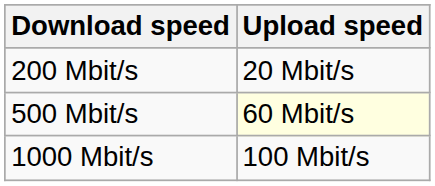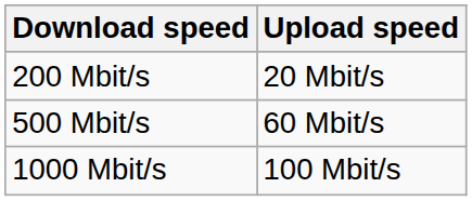500 Mbit/s | Upload speed: lightyellow background -> no background
